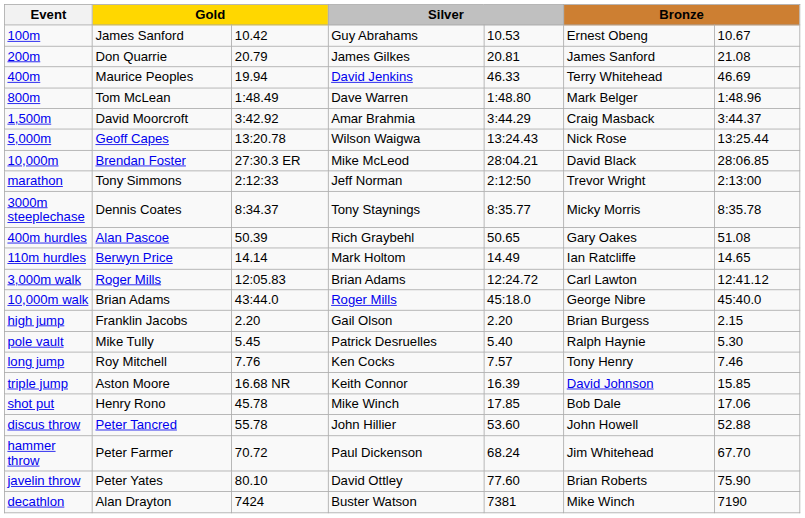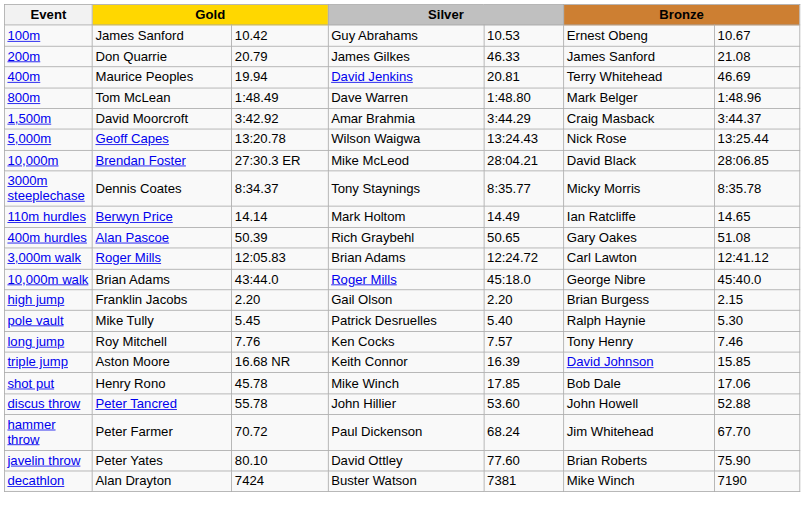200m | column 5: 20.81 -> 46.33
400m | column 5: 46.33 -> 20.81
- row: marathon | Tony Simmons | 2:12:33 | Jeff Norman | 2:12:50 | Trevor Wright | 2:13:00
rows swapped: 110m hurdles <-> 400m hurdles
